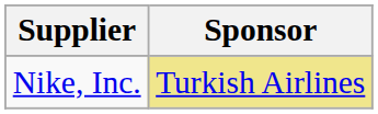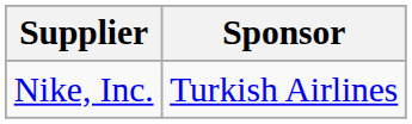Nike, Inc. | Sponsor: khaki background -> no background
